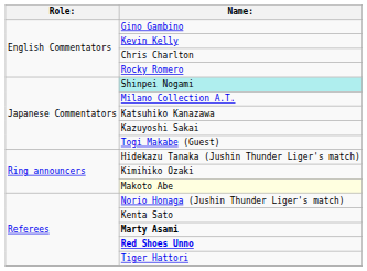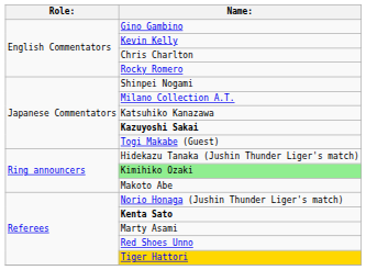Shinpei Nogami | Name:: paleturquoise background -> no background
Kazuyoshi Sakai | Name:: normal -> bold
Kimihiko Ozaki | Name:: no background -> lightgreen background
Makoto Abe | Name:: lightyellow background -> no background
Kenta Sato | Name:: normal -> bold
Marty Asami | Name:: bold -> normal
Red Shoes Unno | Name:: bold -> normal
Tiger Hattori | Name:: no background -> gold background
